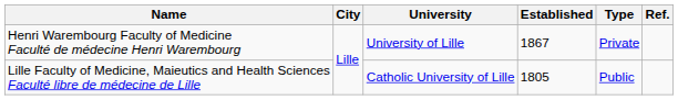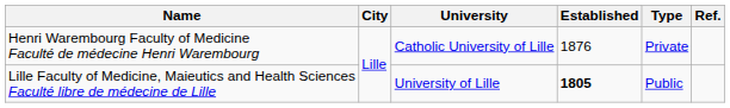row 2 | University: University of Lille -> Catholic University of Lille
row 2 | Established: 1867 -> 1876
row 3 | University: Catholic University of Lille -> University of Lille
row 3 | Established: normal -> bold
